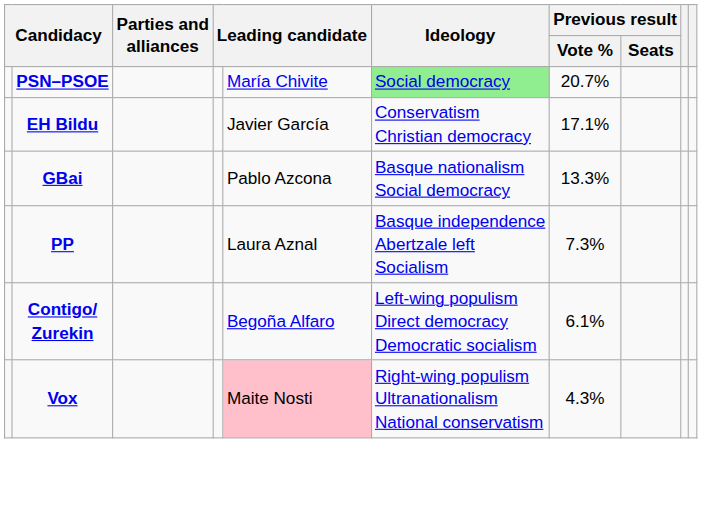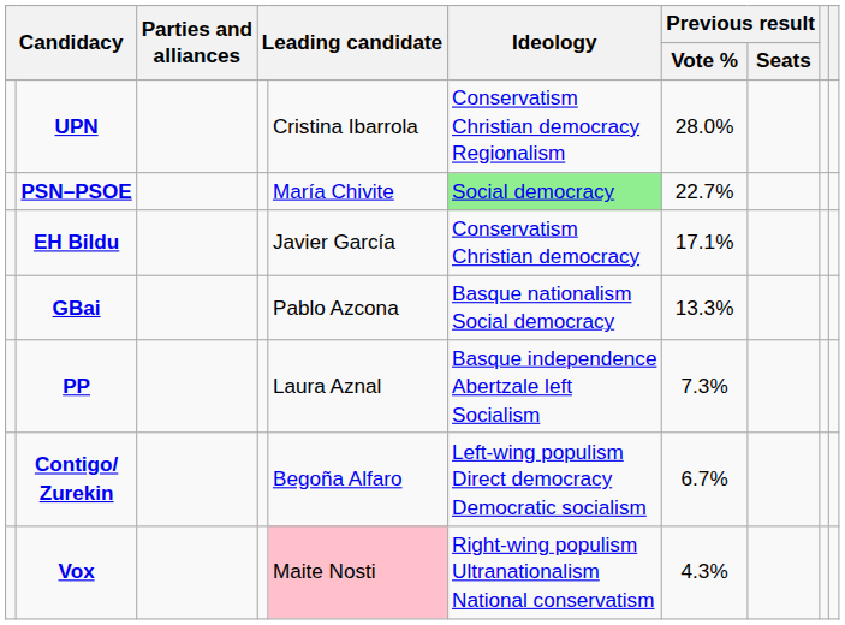+ row: UPN | Cristina Ibarrola | Conservatism Christian democracy Regionalism | 28.0%
PSN–PSOE | Previous result / Vote %: 20.7% -> 22.7%
Contigo/ Zurekin | Previous result / Vote %: 6.1% -> 6.7%
